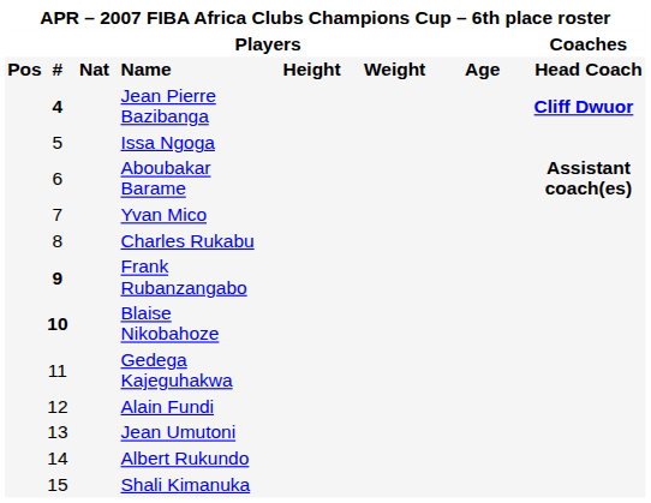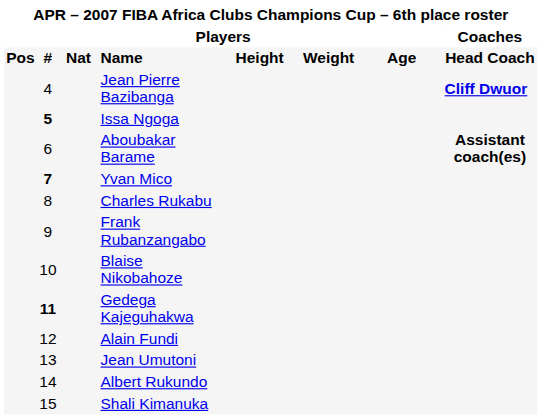Jean Pierre Bazibanga | column 2: bold -> normal
Issa Ngoga | column 2: normal -> bold
Yvan Mico | column 2: normal -> bold
Frank Rubanzangabo | column 2: bold -> normal
Blaise Nikobahoze | column 2: bold -> normal
Gedega Kajeguhakwa | column 2: normal -> bold
